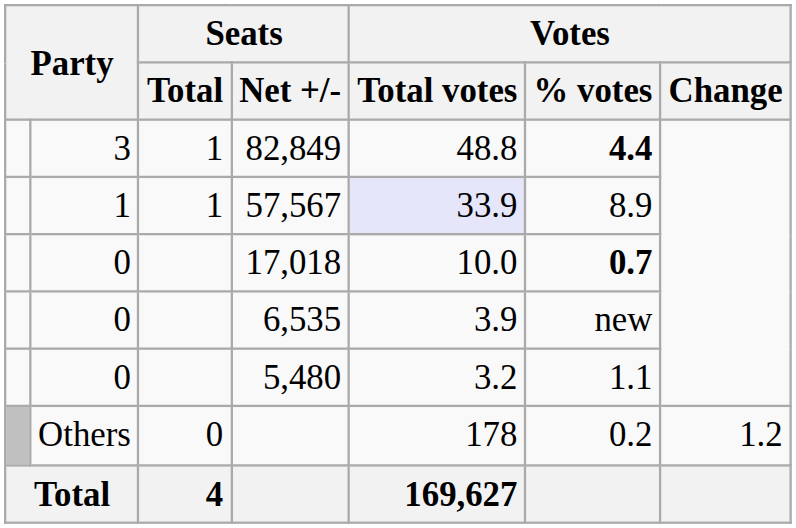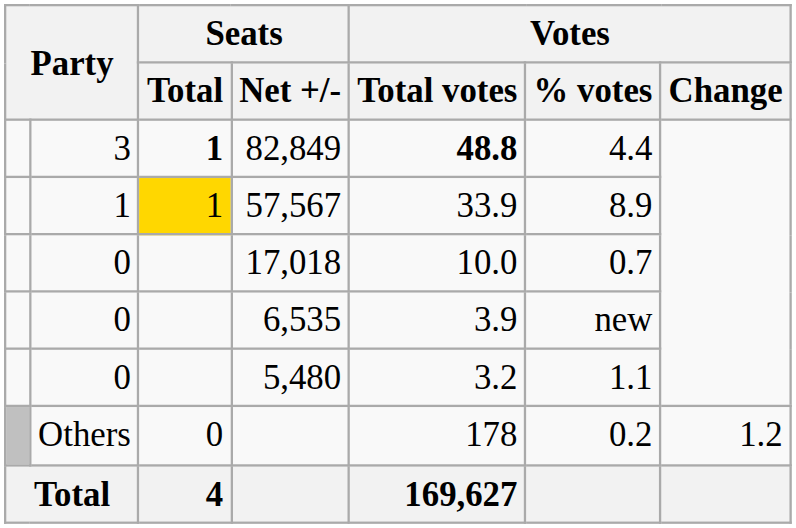82,849 | Seats / Total: normal -> bold
82,849 | Votes / Total votes: normal -> bold
82,849 | Votes / % votes: bold -> normal
57,567 | Seats / Total: no background -> gold background
57,567 | Votes / Total votes: lavender background -> no background
17,018 | Votes / % votes: bold -> normal
